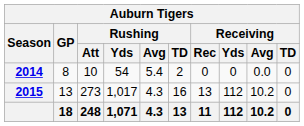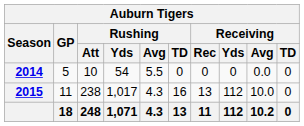2014 | GP: 8 -> 5
2014 | Rushing / Avg: 5.4 -> 5.5
2014 | Rushing / TD: 2 -> 0
2015 | GP: 13 -> 11
2015 | Rushing / Att: 273 -> 238
2015 | Receiving / Avg: 10.2 -> 10.0
